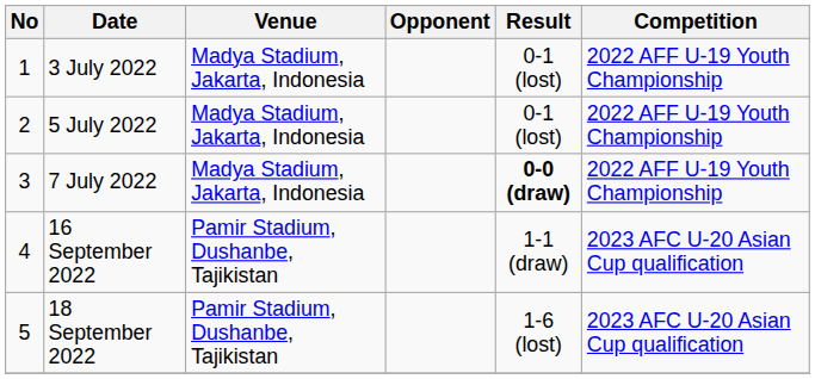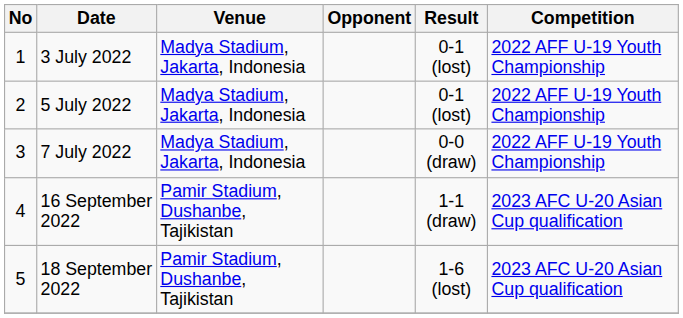7 July 2022 | Result: bold -> normal
